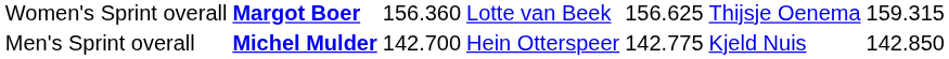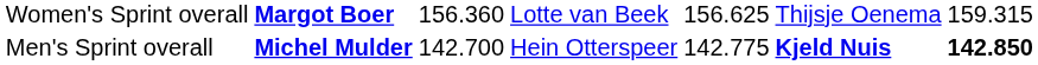row 2 | column 6: normal -> bold
row 2 | column 7: normal -> bold
